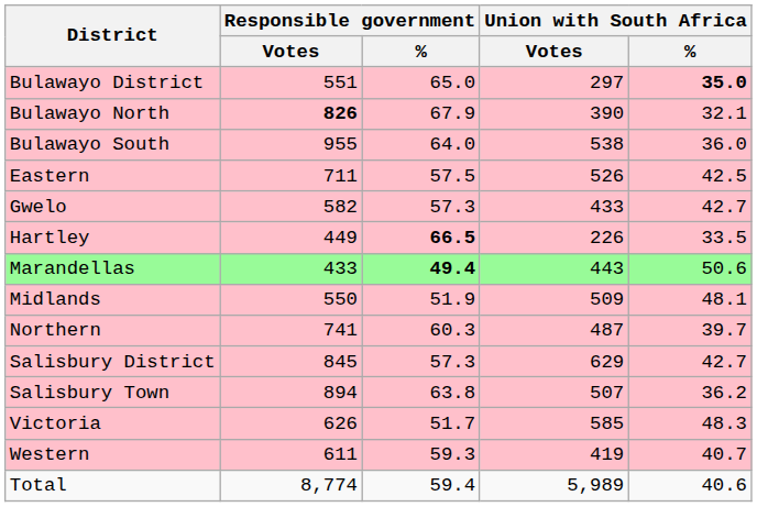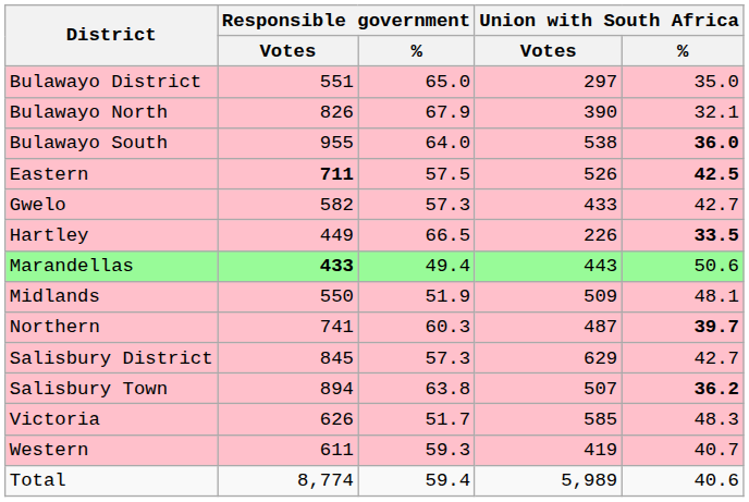Bulawayo District | Union with South Africa / %: bold -> normal
Bulawayo North | Responsible government / Votes: bold -> normal
Bulawayo South | Union with South Africa / %: normal -> bold
Eastern | Responsible government / Votes: normal -> bold
Eastern | Union with South Africa / %: normal -> bold
Hartley | Responsible government / %: bold -> normal
Hartley | Union with South Africa / %: normal -> bold
Marandellas | Responsible government / Votes: normal -> bold
Marandellas | Responsible government / %: bold -> normal
Northern | Union with South Africa / %: normal -> bold
Salisbury Town | Union with South Africa / %: normal -> bold
